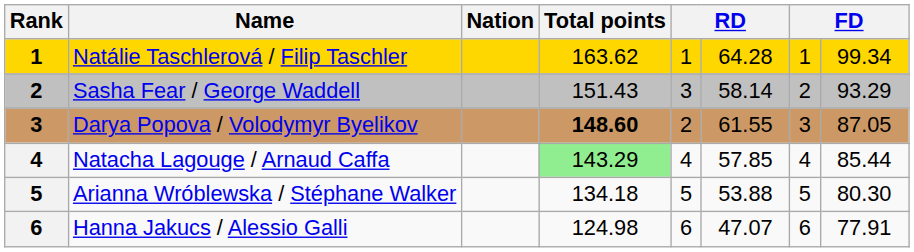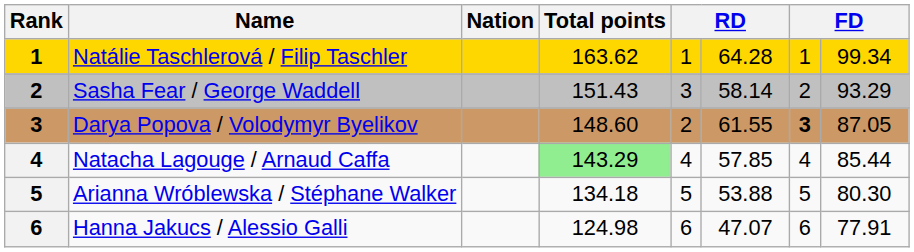Darya Popova / Volodymyr Byelikov | Total points: bold -> normal
Darya Popova / Volodymyr Byelikov | column 7: normal -> bold
